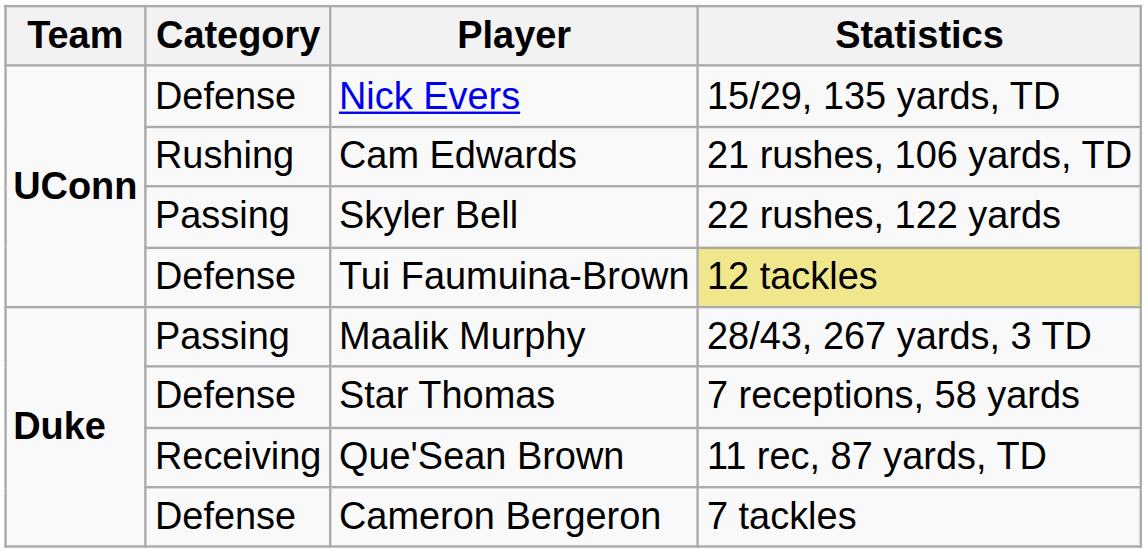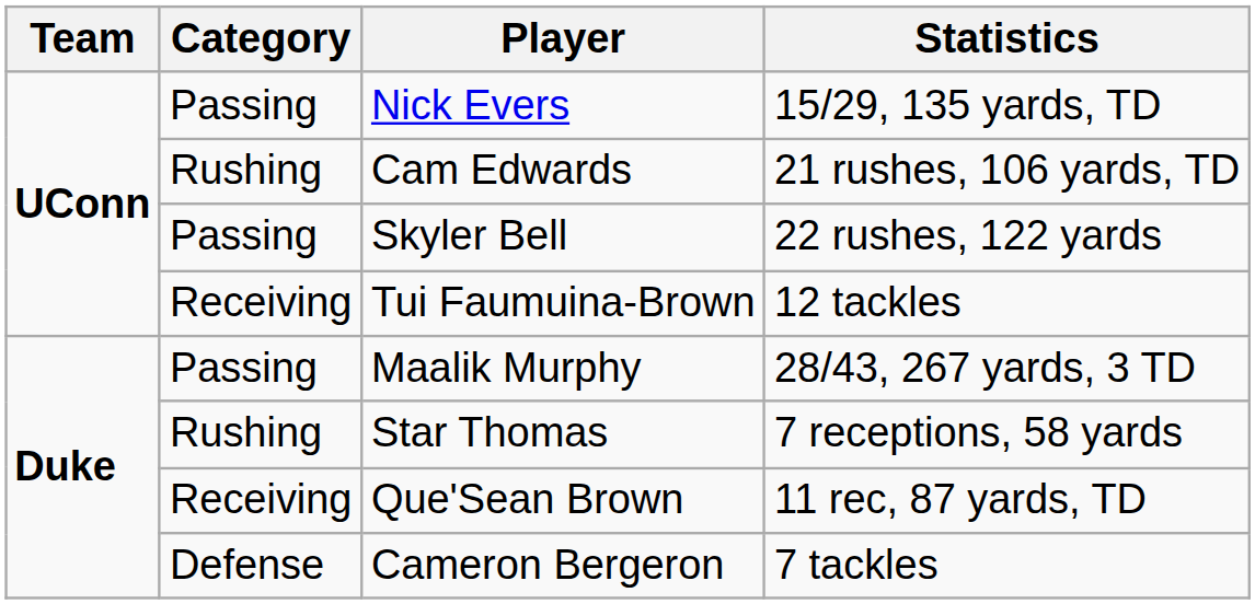Nick Evers | Category: Defense -> Passing
Tui Faumuina-Brown | Category: Defense -> Receiving
Tui Faumuina-Brown | Statistics: khaki background -> no background
Star Thomas | Category: Defense -> Rushing
